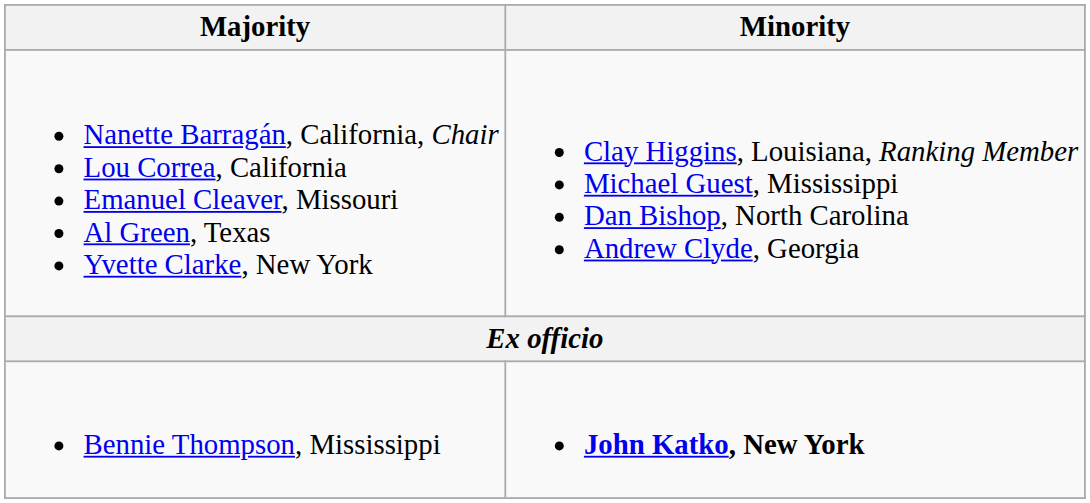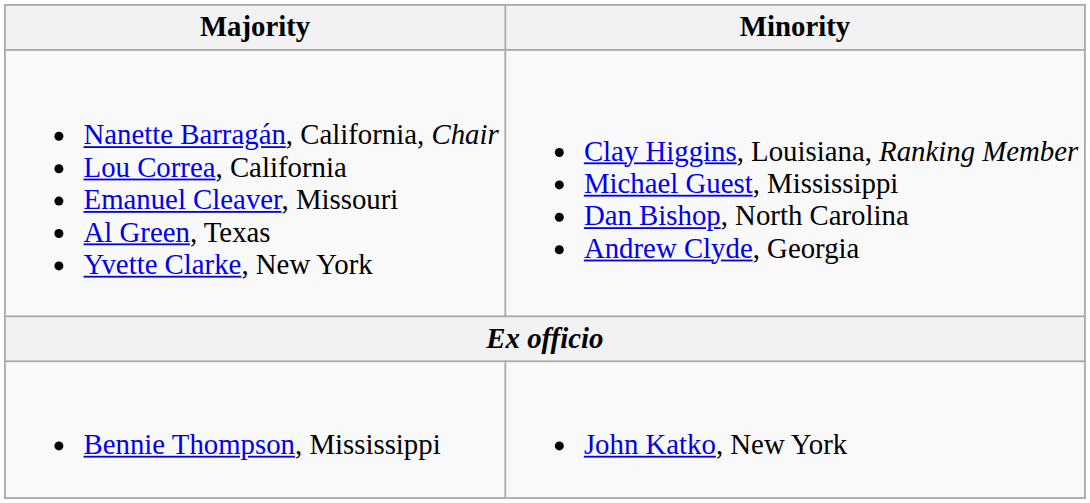Bennie Thompson, Mississippi | Minority: bold -> normal
